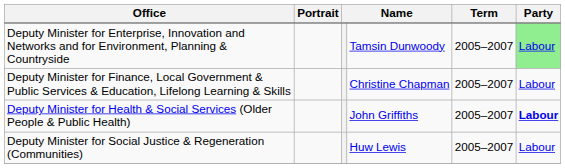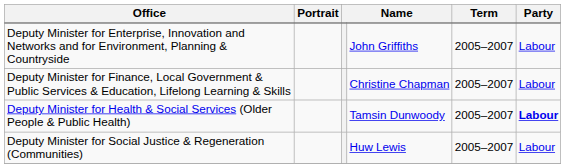row 2 | column 4: Tamsin Dunwoody -> John Griffiths
row 2 | Party: lightgreen background -> no background
row 4 | column 4: John Griffiths -> Tamsin Dunwoody
